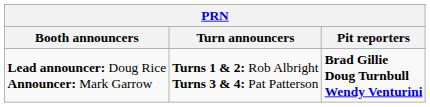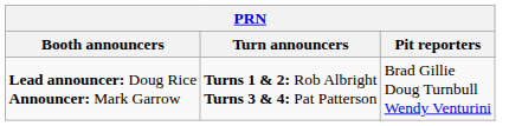Lead announcer: Doug Rice Announcer: Mark Garrow | Pit reporters: bold -> normal
